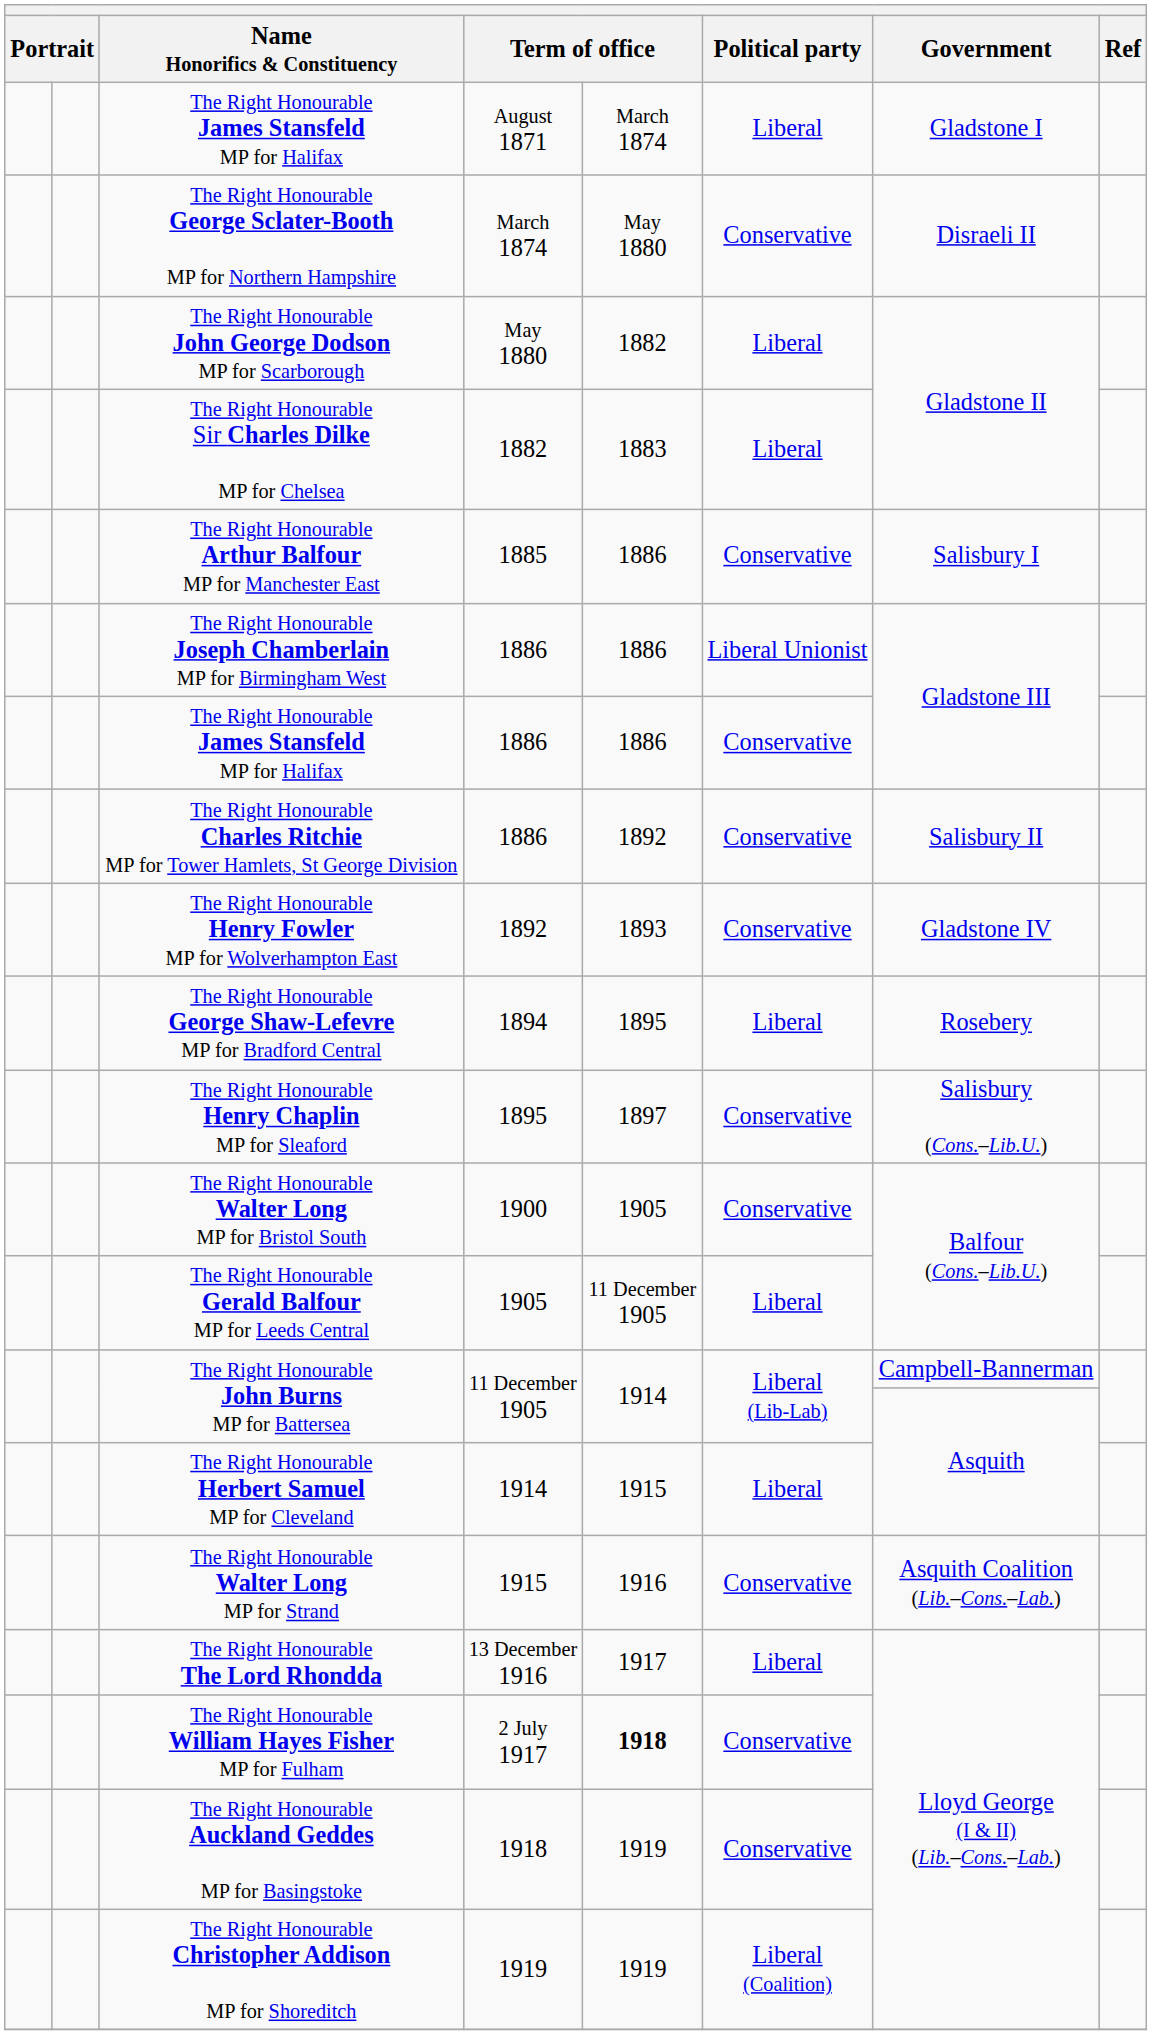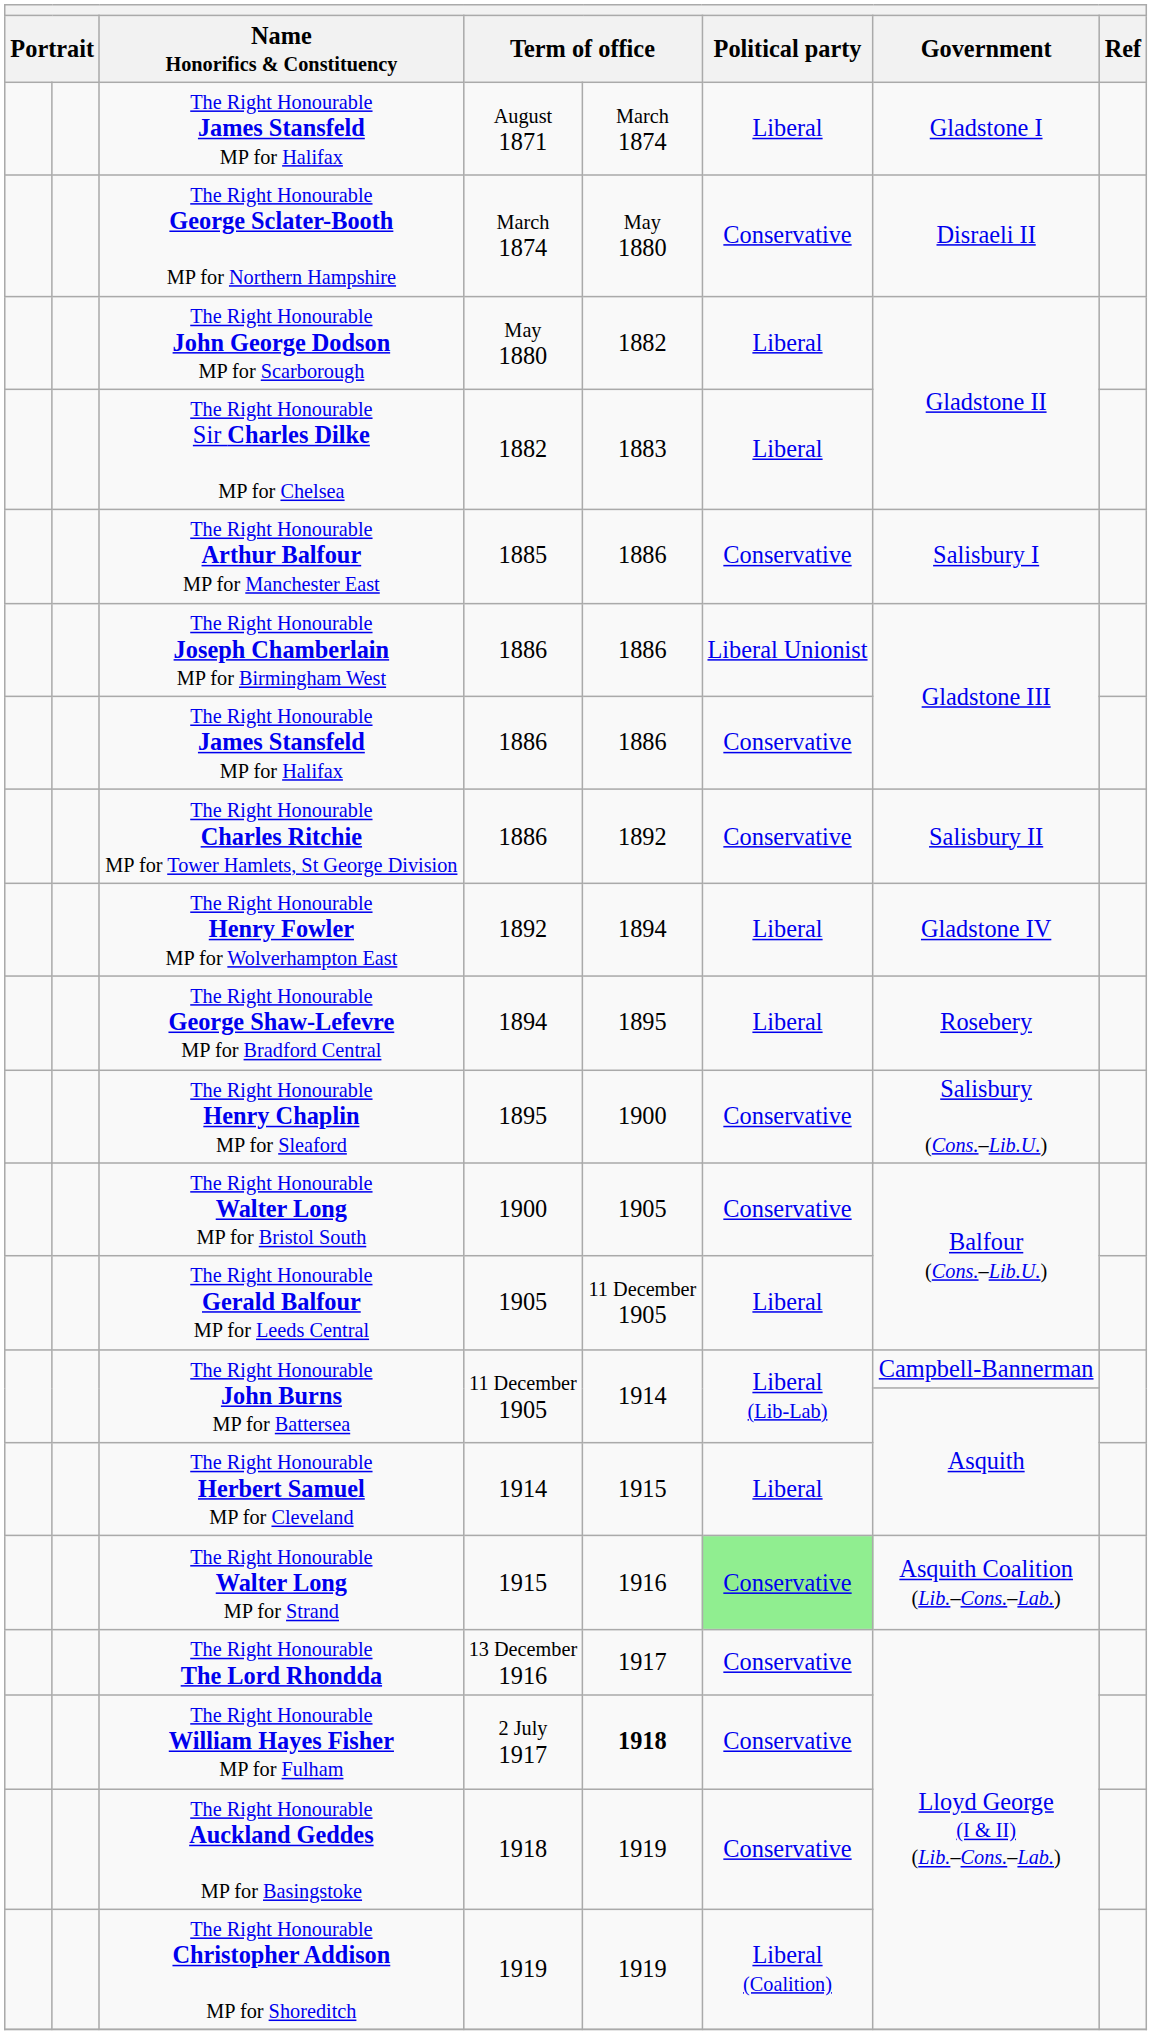The Right Honourable Henry Fowler MP for Wolverhampton East | column 5: 1893 -> 1894
The Right Honourable Henry Fowler MP for Wolverhampton East | Political party: Conservative -> Liberal
The Right Honourable Henry Chaplin MP for Sleaford | column 5: 1897 -> 1900
The Right Honourable Walter Long MP for Strand | Political party: no background -> lightgreen background
The Right Honourable The Lord Rhondda | Political party: Liberal -> Conservative
